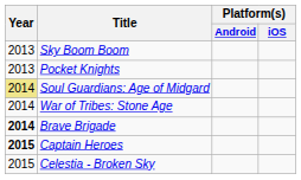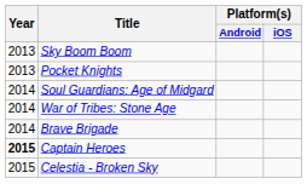Soul Guardians: Age of Midgard | Year: khaki background -> no background
Brave Brigade | Year: bold -> normal
